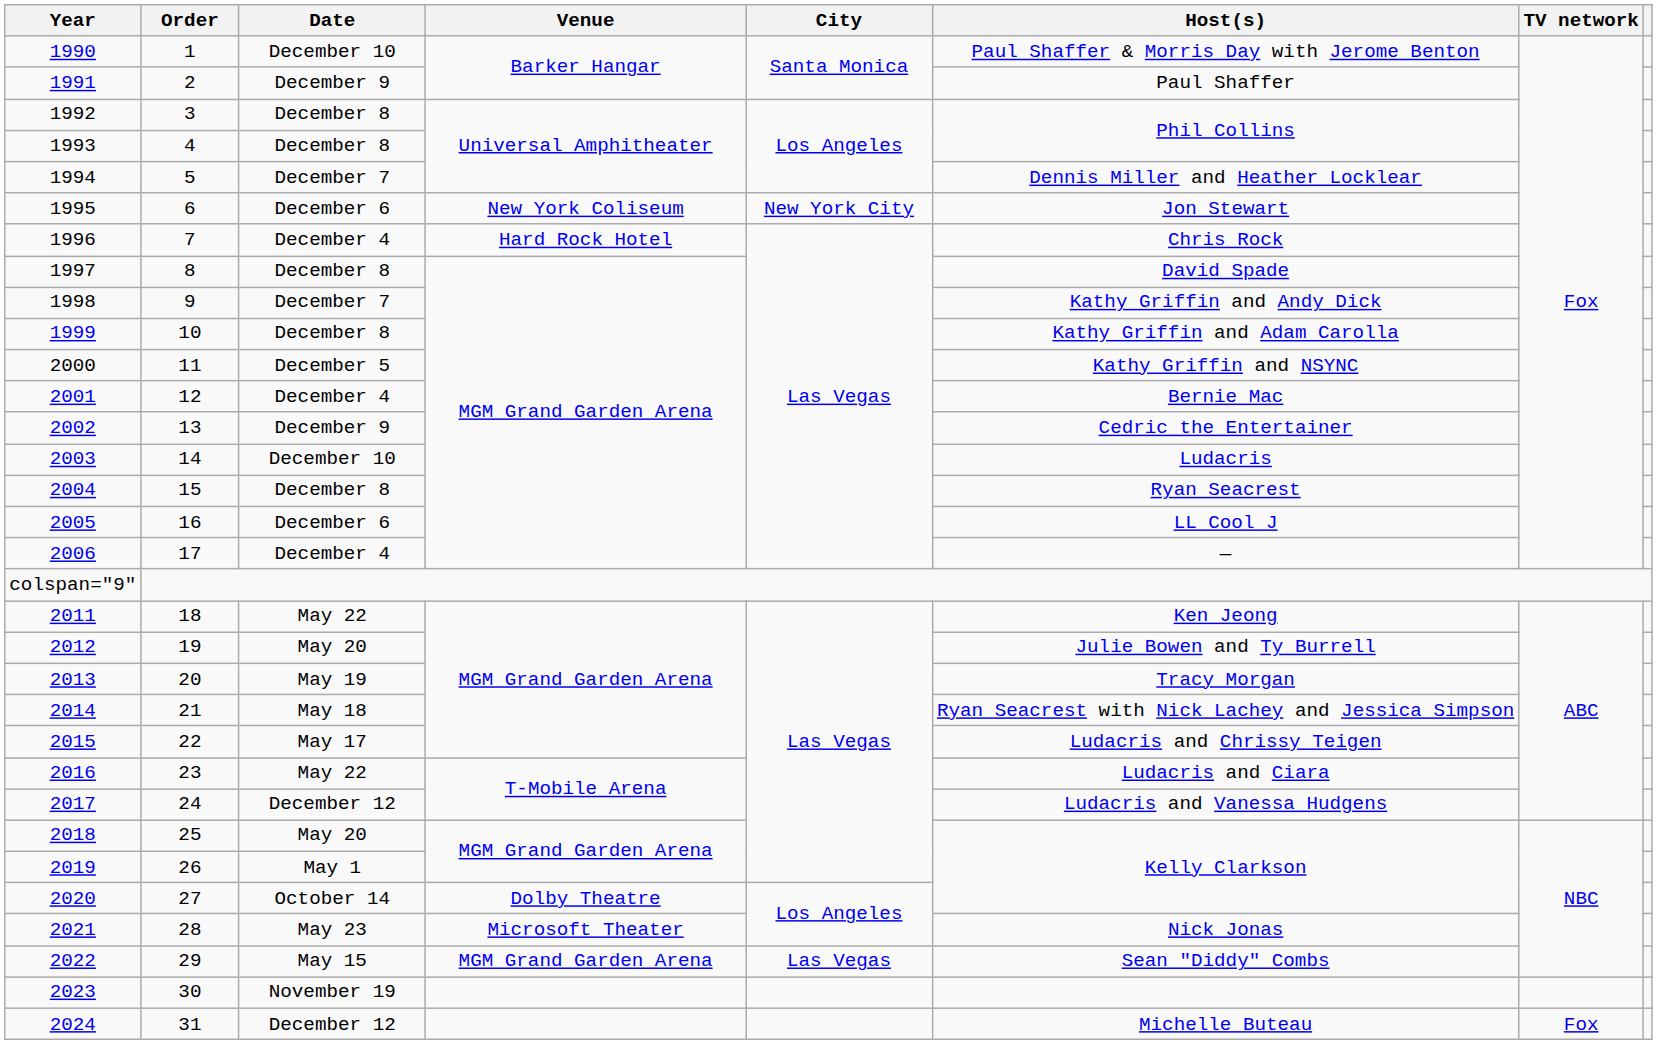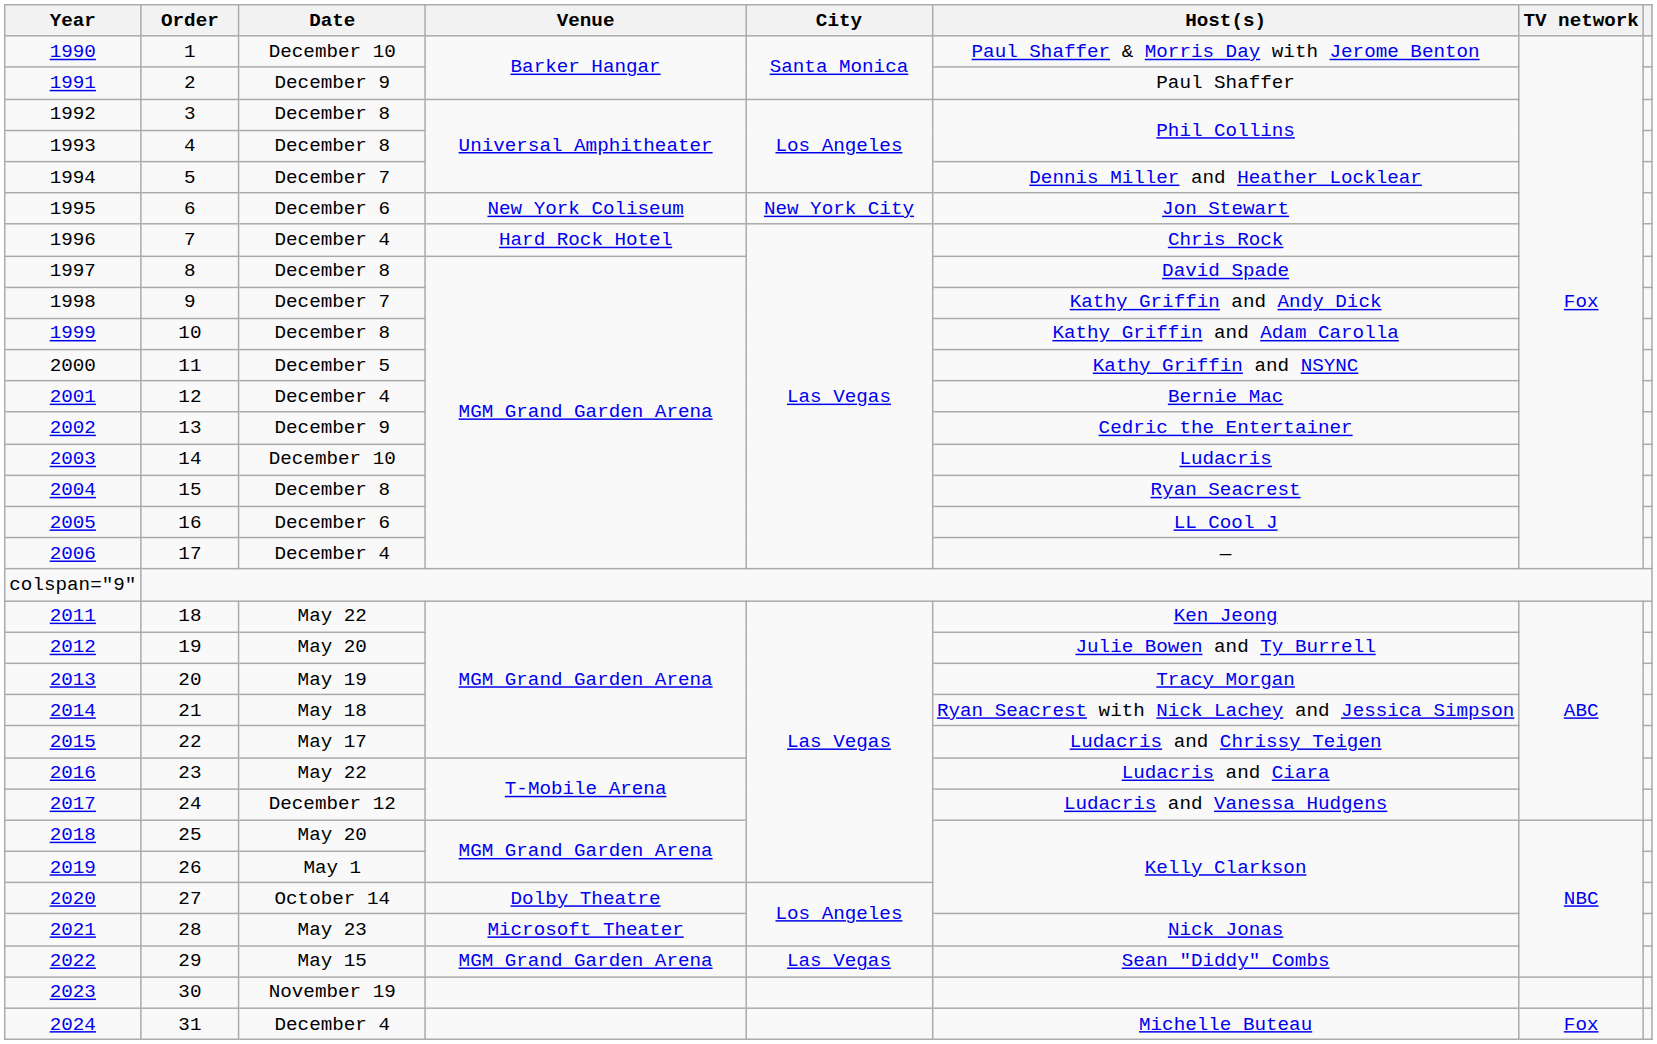2024 | Date: December 12 -> December 4
